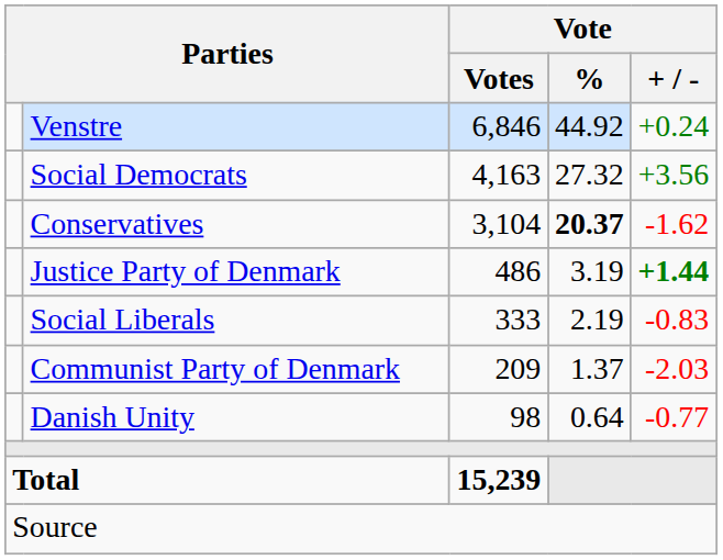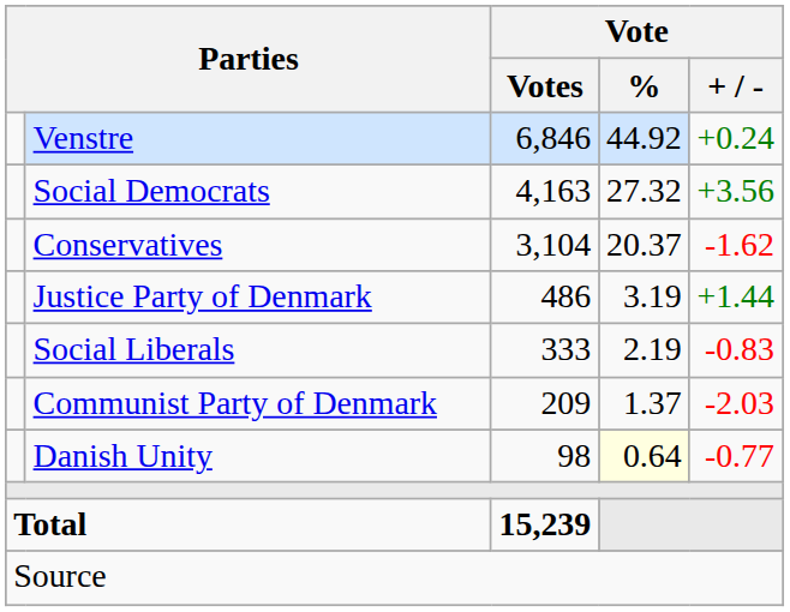Conservatives | Vote / %: bold -> normal
Justice Party of Denmark | Vote / + / -: bold -> normal
Danish Unity | Vote / %: no background -> lightyellow background
